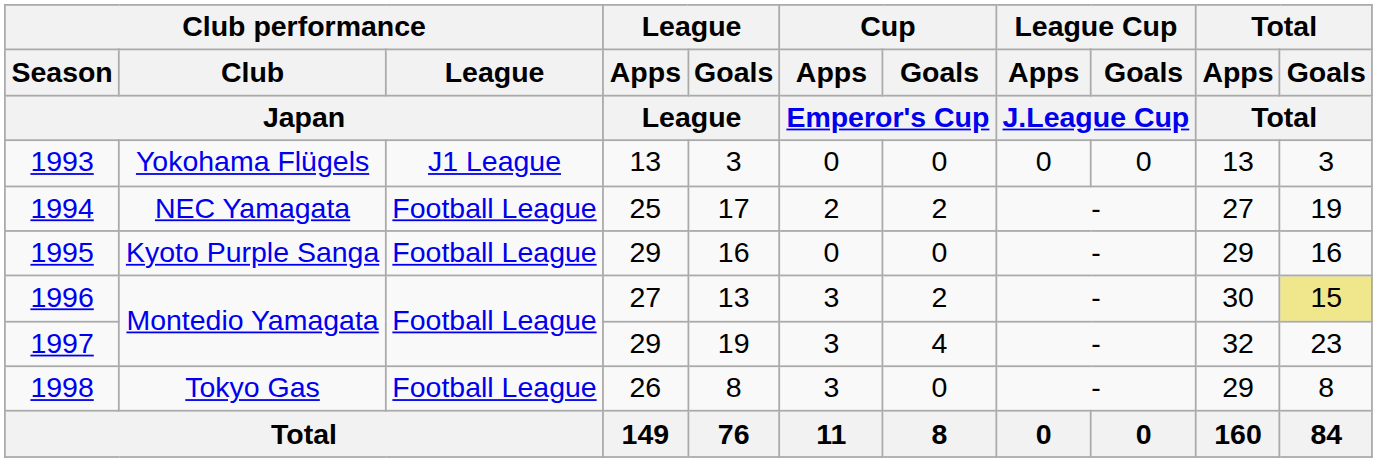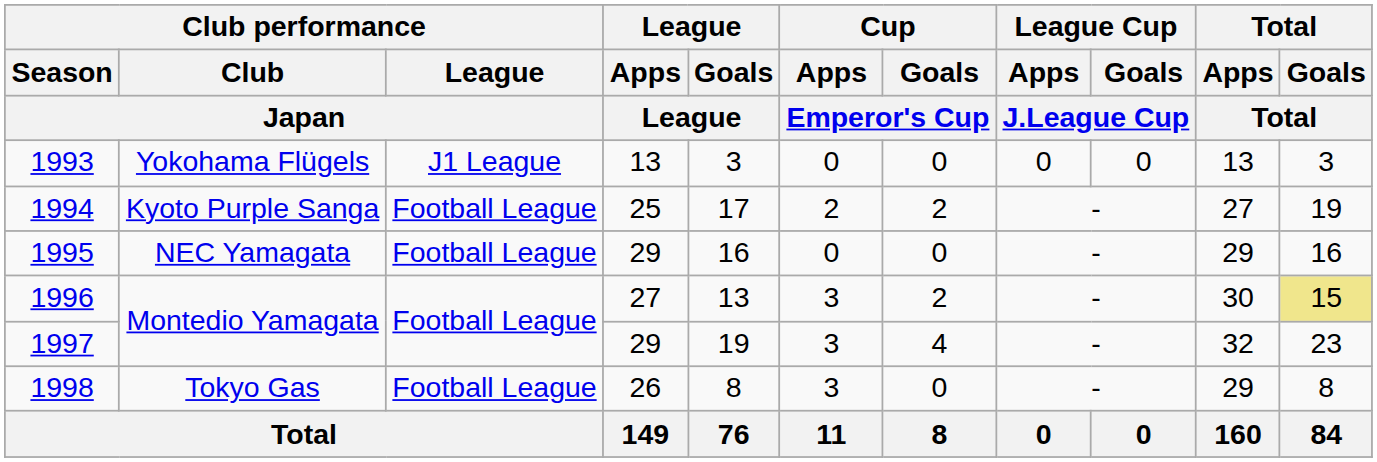1994 | Club performance / Club / Japan: NEC Yamagata -> Kyoto Purple Sanga
1995 | Club performance / Club / Japan: Kyoto Purple Sanga -> NEC Yamagata
